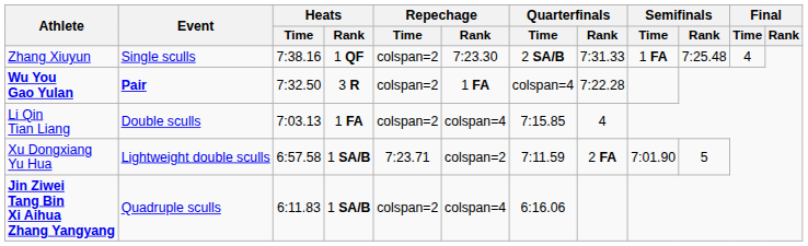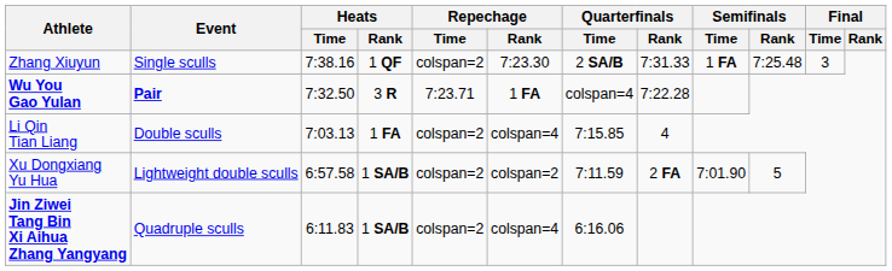Zhang Xiuyun | Final / Time: 4 -> 3
Wu You Gao Yulan | Repechage / Time: colspan=2 -> 7:23.71
Xu Dongxiang Yu Hua | Repechage / Time: 7:23.71 -> colspan=2
